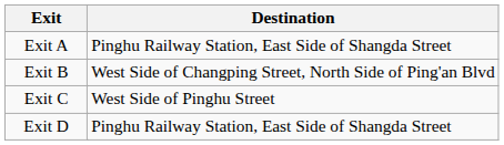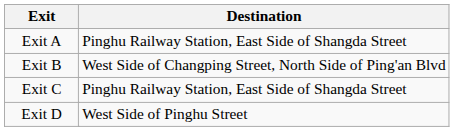Exit C | Destination: West Side of Pinghu Street -> Pinghu Railway Station, East Side of Shangda Street
Exit D | Destination: Pinghu Railway Station, East Side of Shangda Street -> West Side of Pinghu Street
